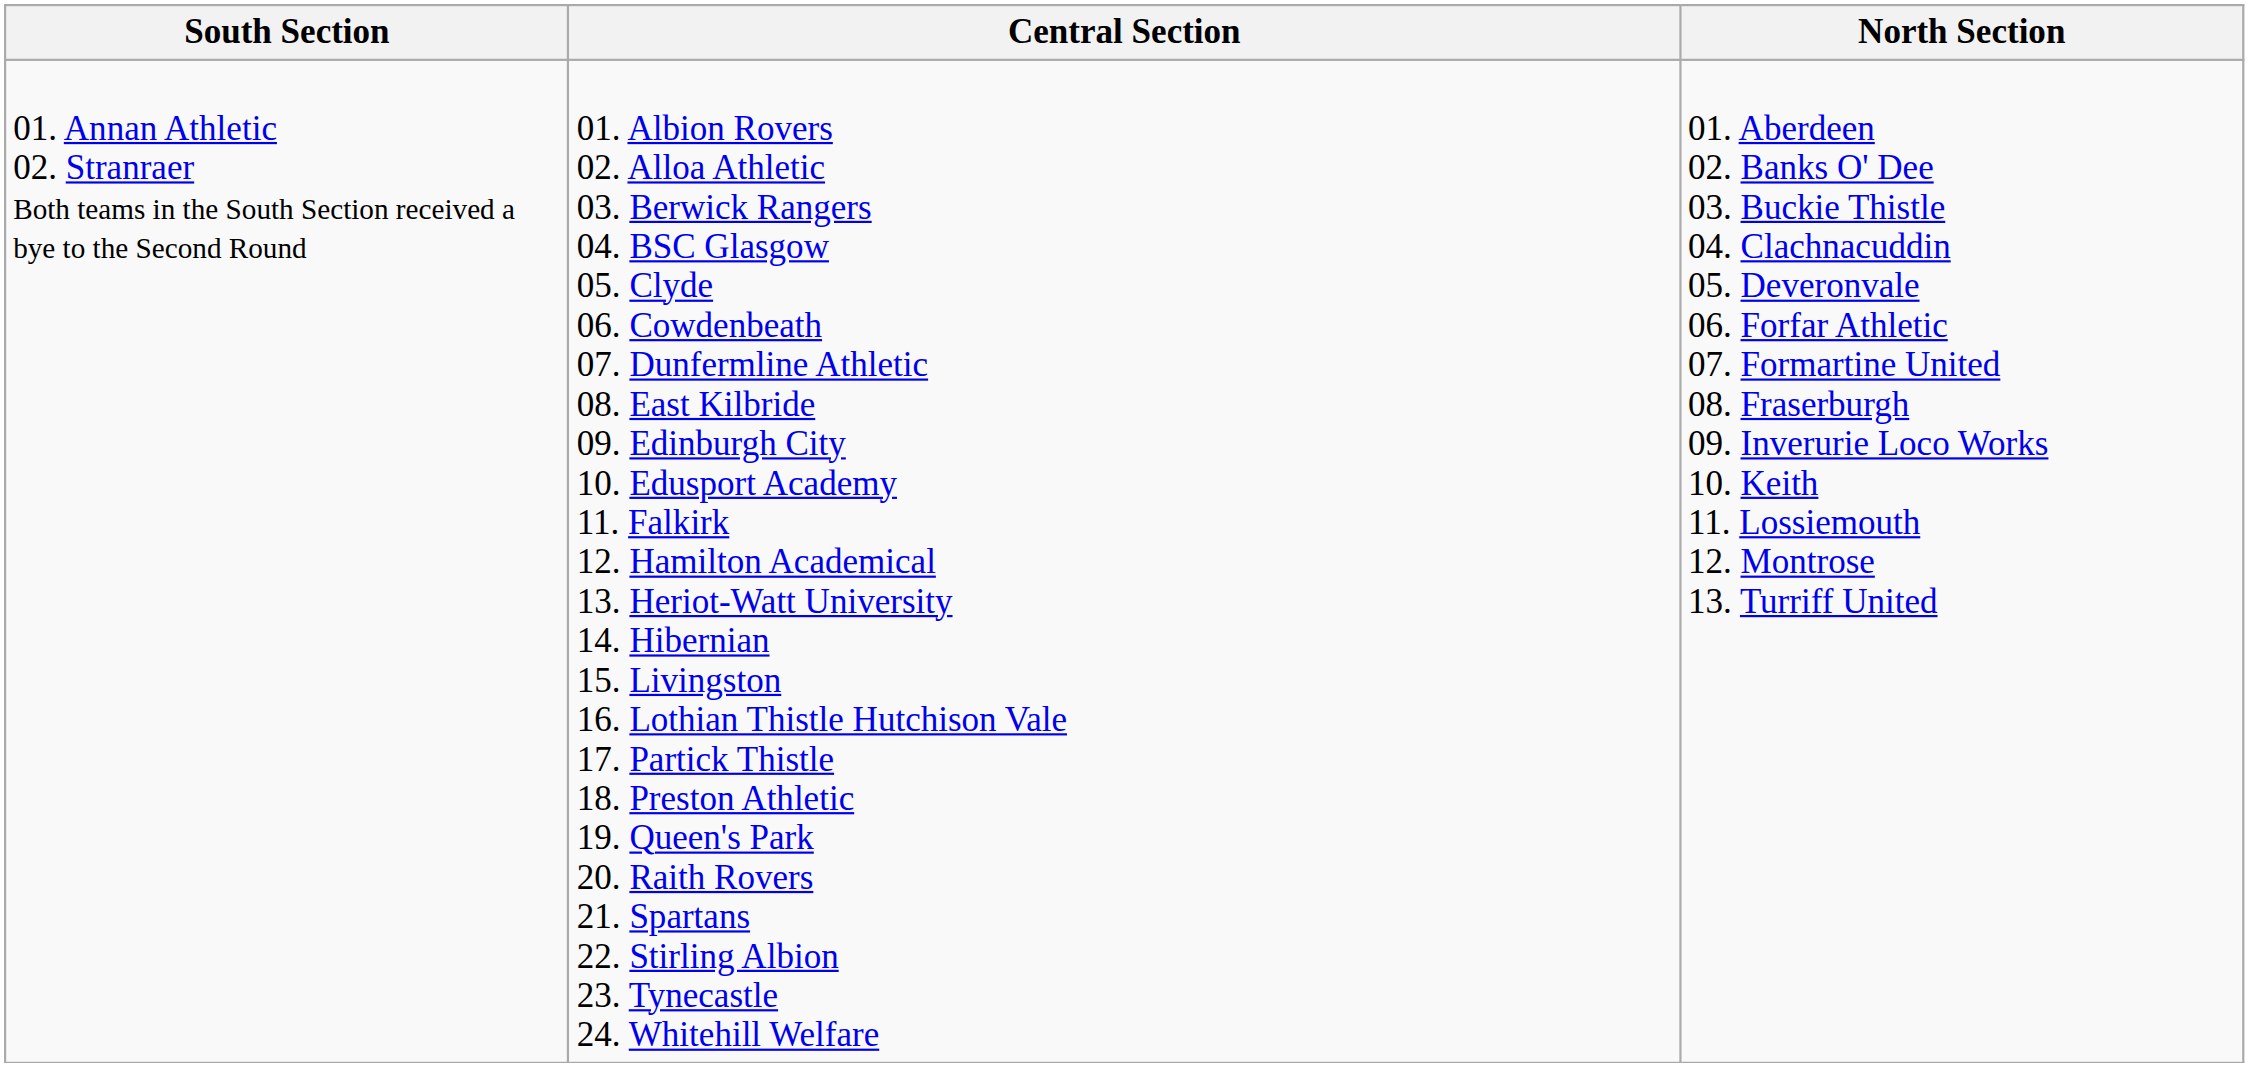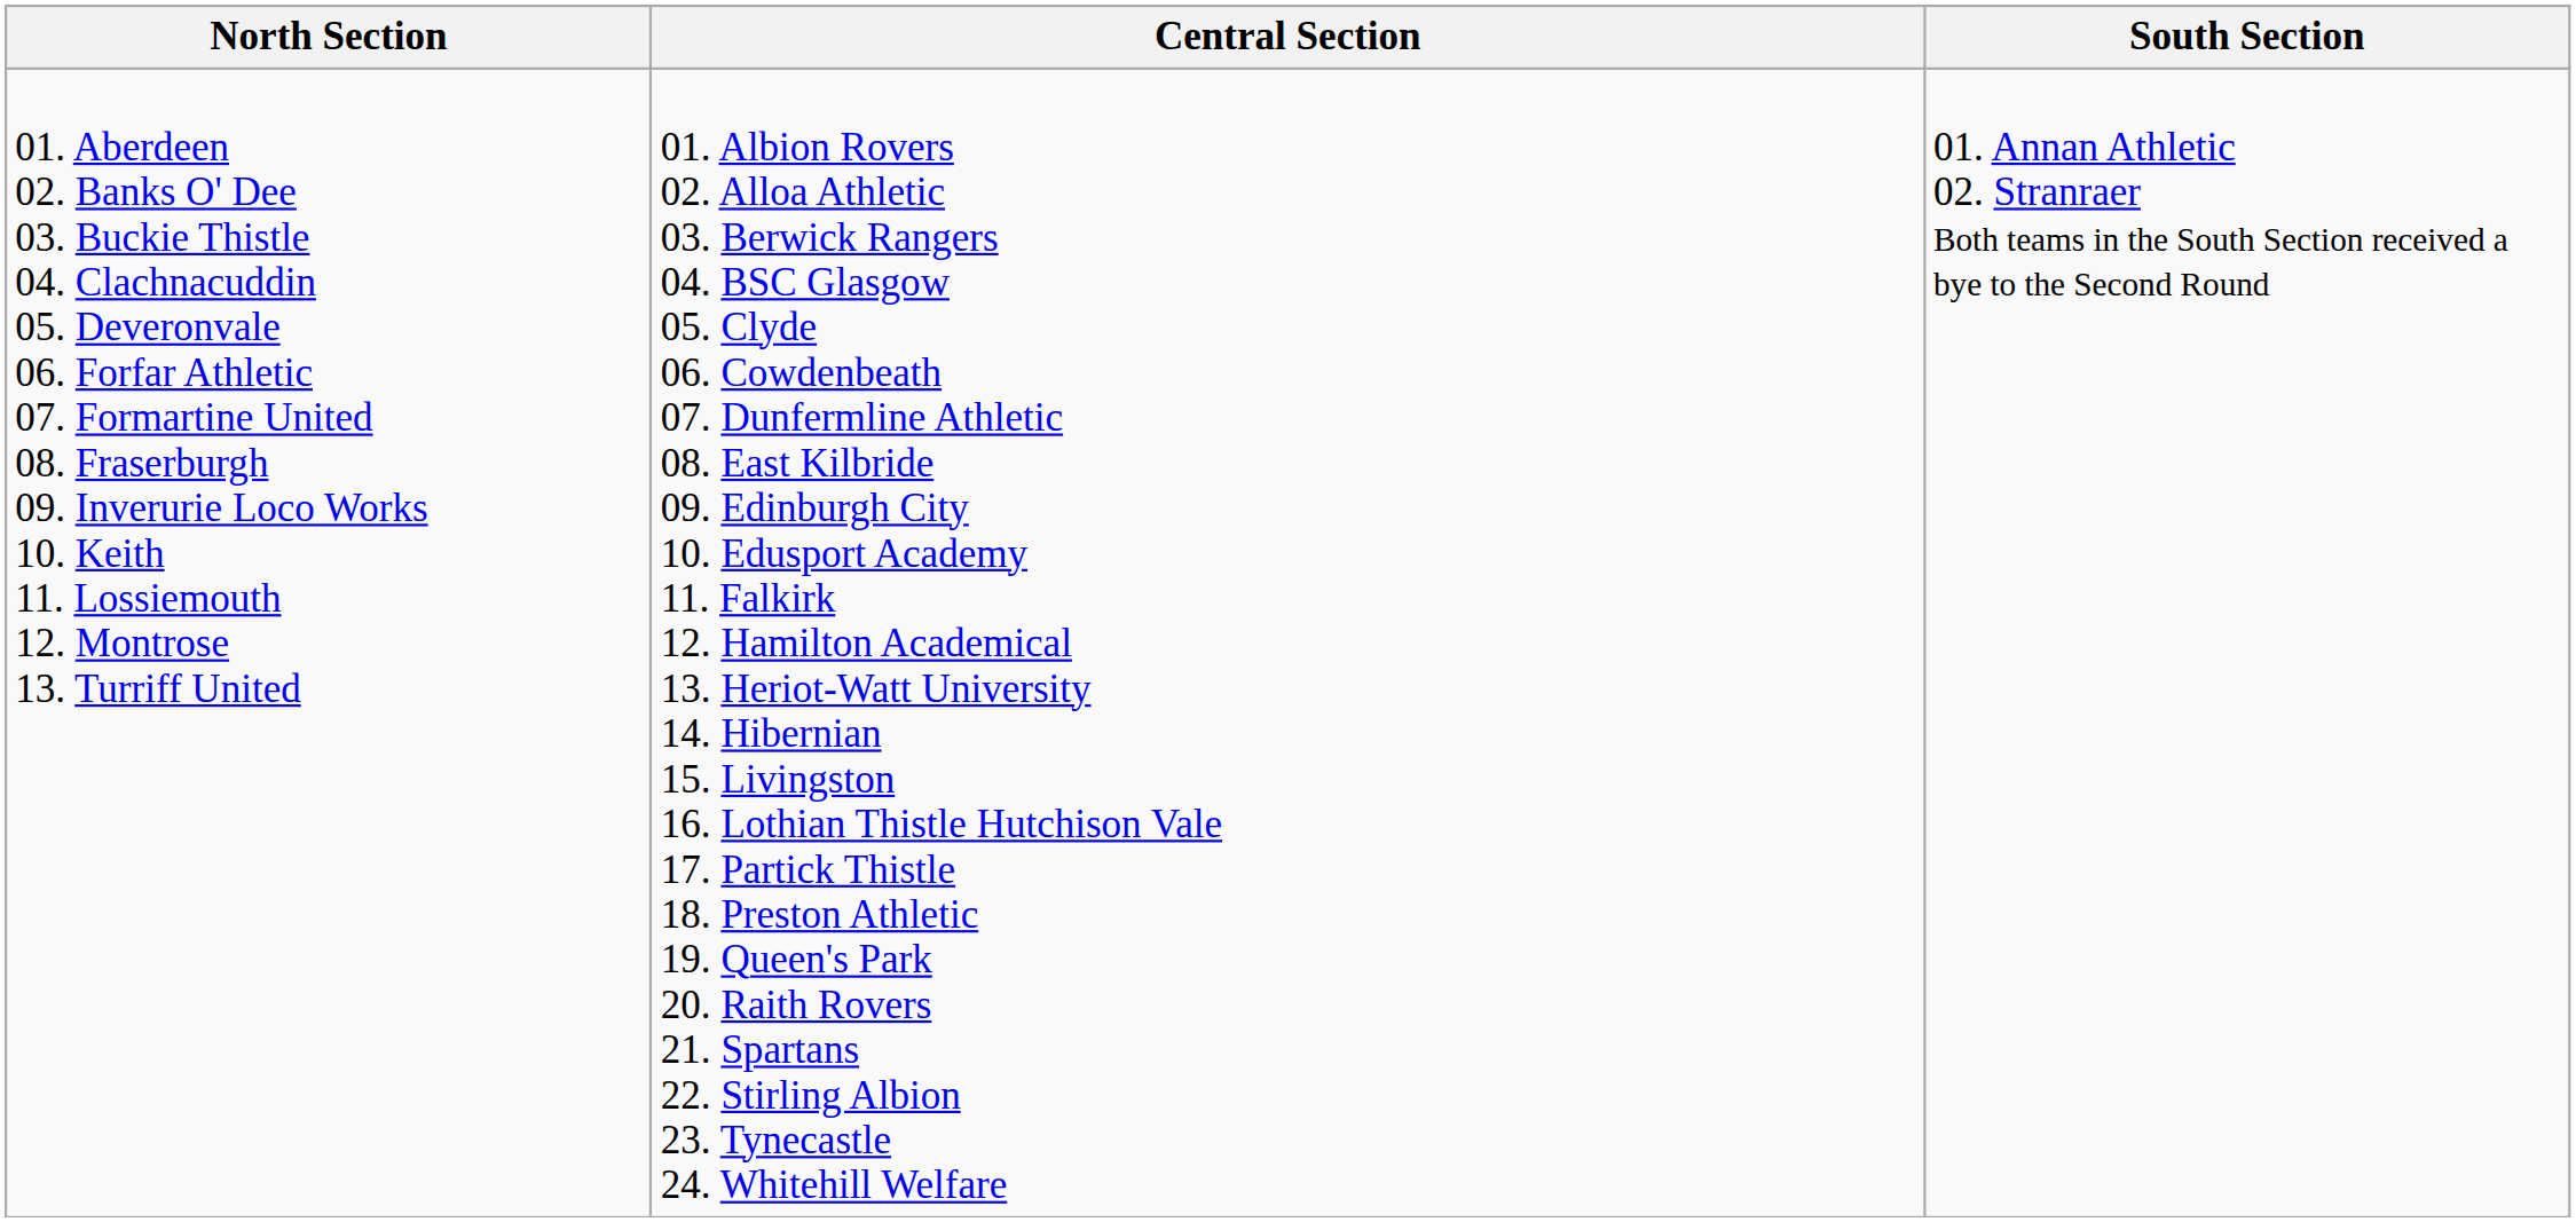columns swapped: North Section <-> South Section
